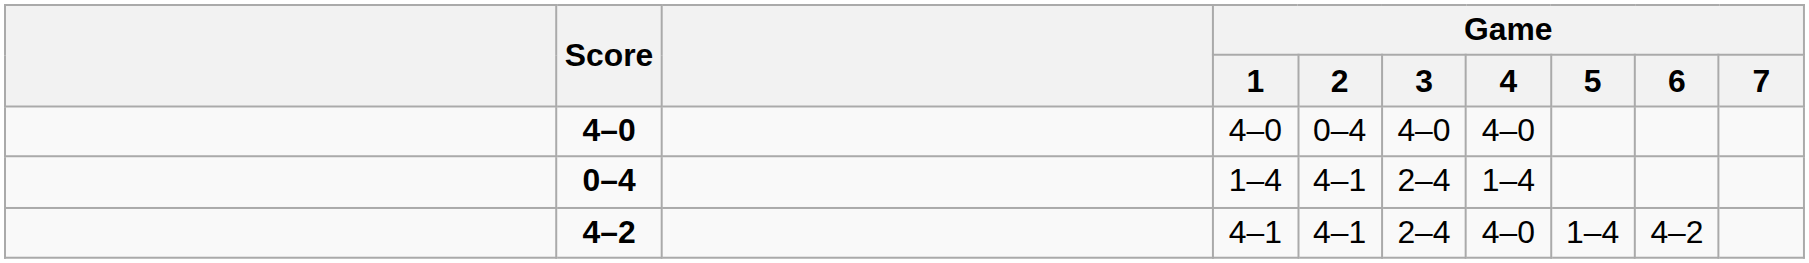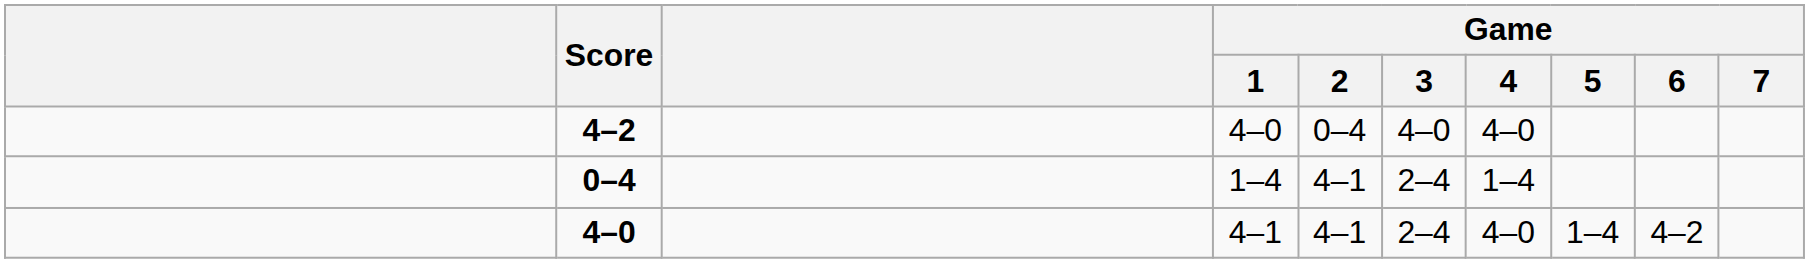row 3 | Score: 4–0 -> 4–2
row 5 | Score: 4–2 -> 4–0
